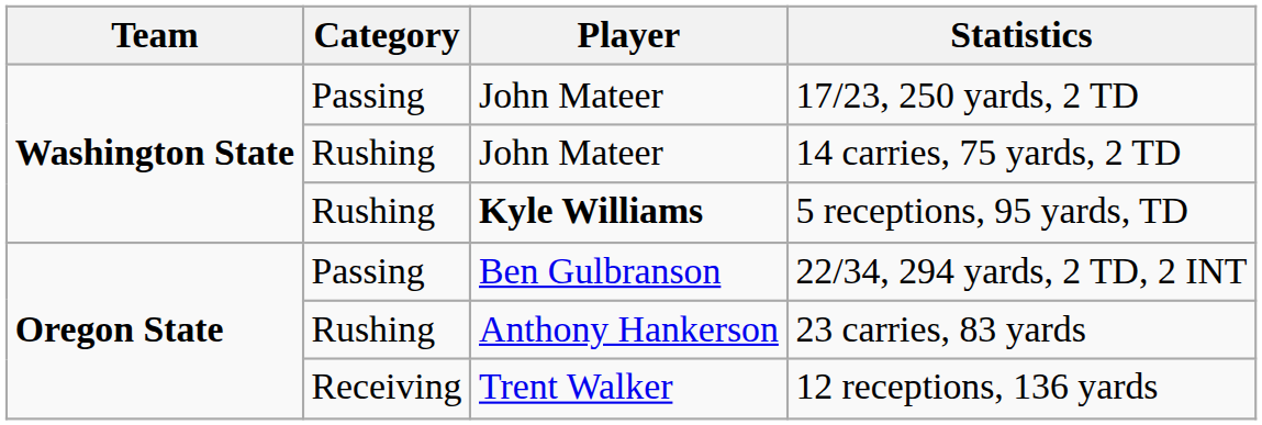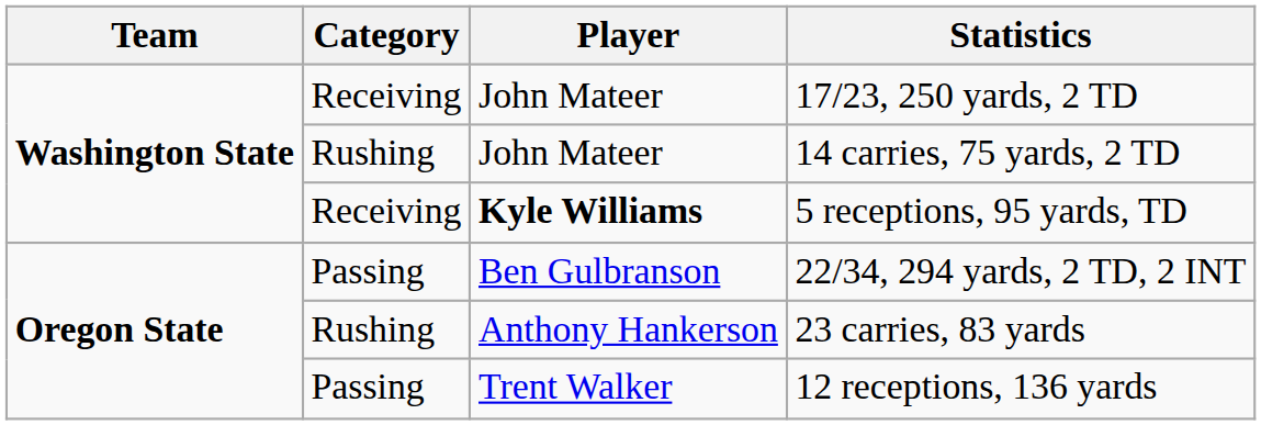17/23, 250 yards, 2 TD | Category: Passing -> Receiving
5 receptions, 95 yards, TD | Category: Rushing -> Receiving
12 receptions, 136 yards | Category: Receiving -> Passing
